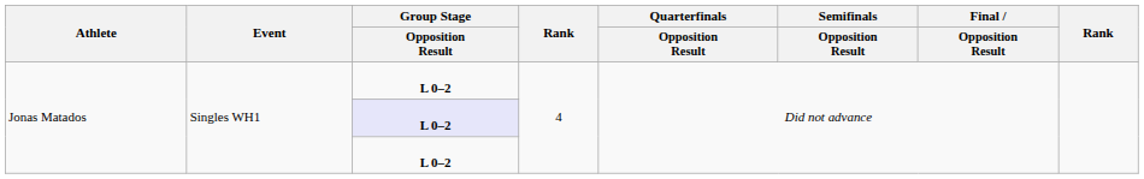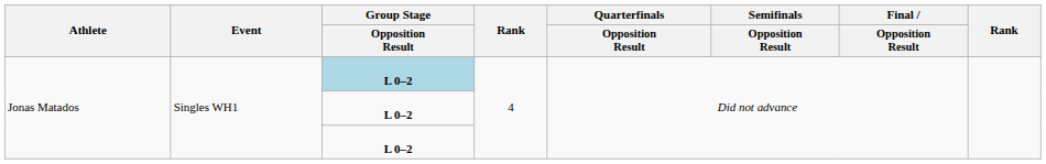row 3 | Group Stage / Opposition Result: no background -> lightblue background
row 4 | Group Stage / Opposition Result: lavender background -> no background
